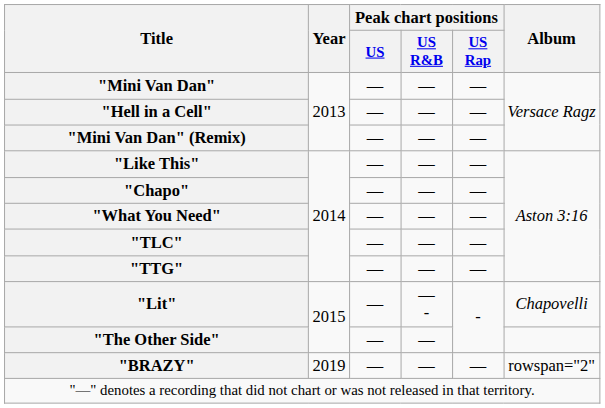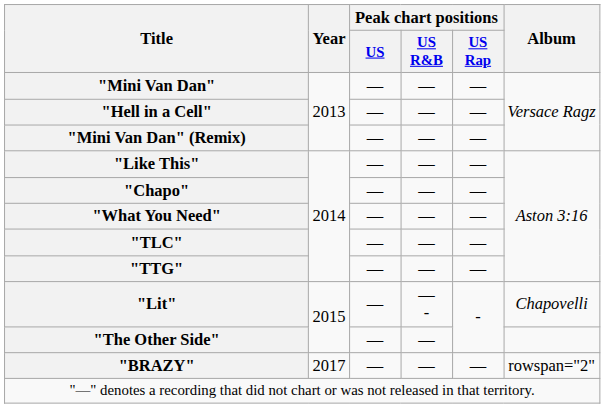"BRAZY" | Year: 2019 -> 2017
